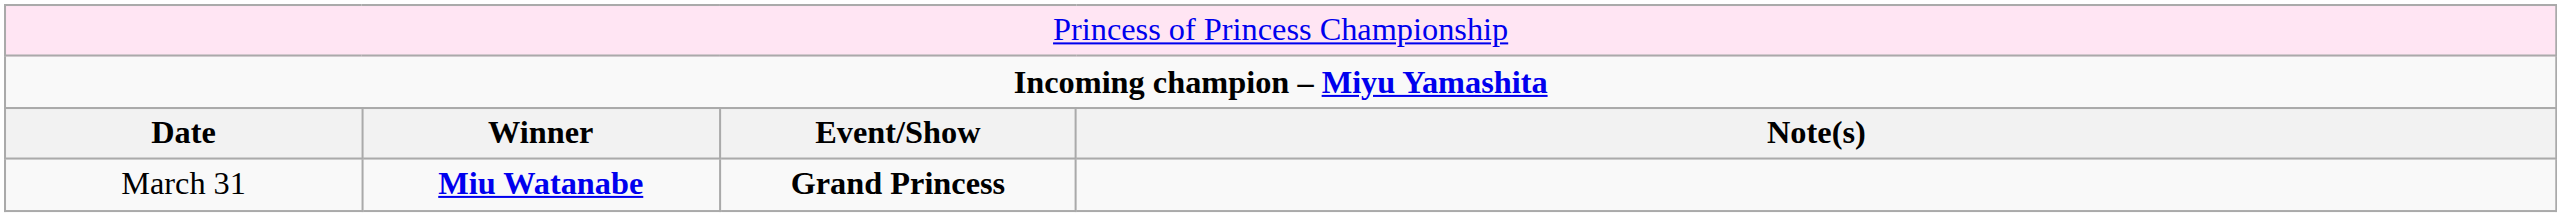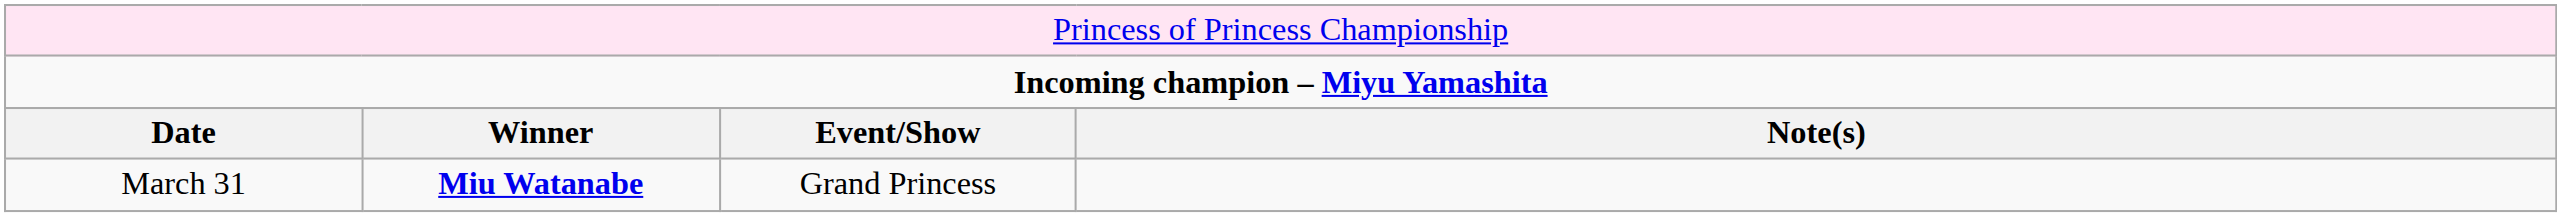March 31 | column 3: bold -> normal
